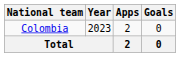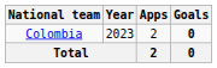Colombia | Goals: normal -> bold
